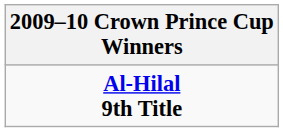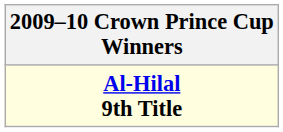row 2 | column 1: no background -> lightyellow background
